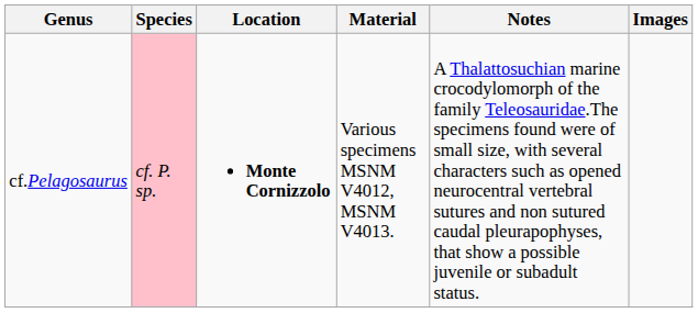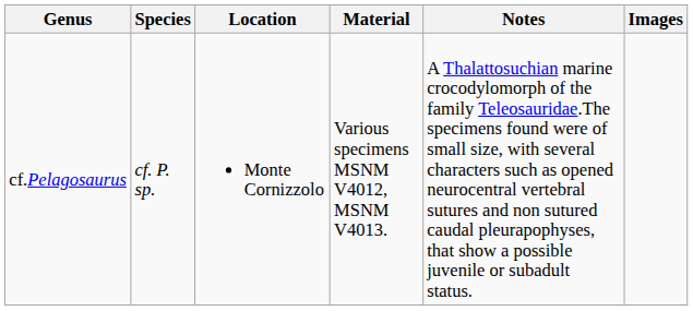cf.Pelagosaurus | Species: pink background -> no background
cf.Pelagosaurus | Location: bold -> normal
